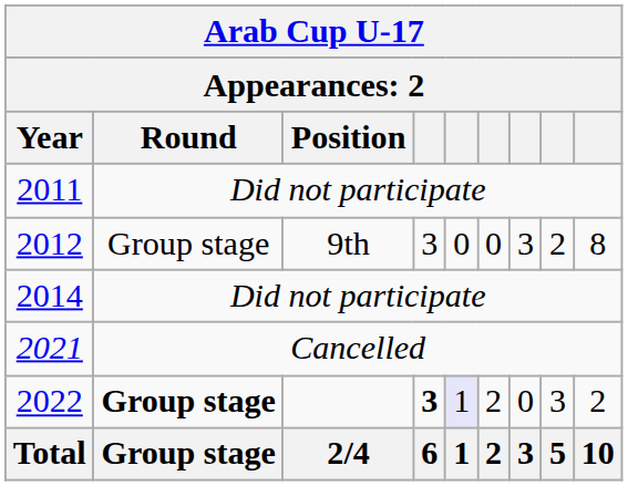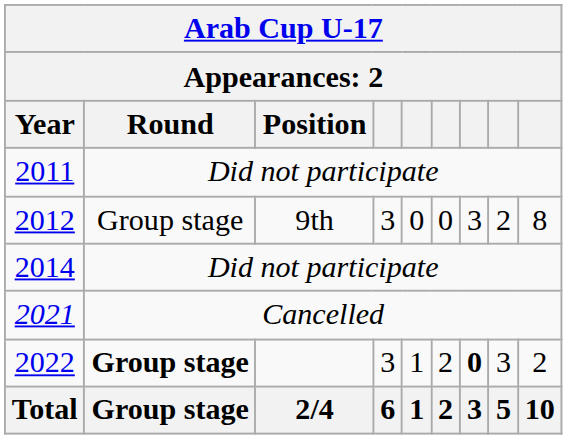2022 | column 4: bold -> normal
2022 | column 5: lavender background -> no background
2022 | column 7: normal -> bold
